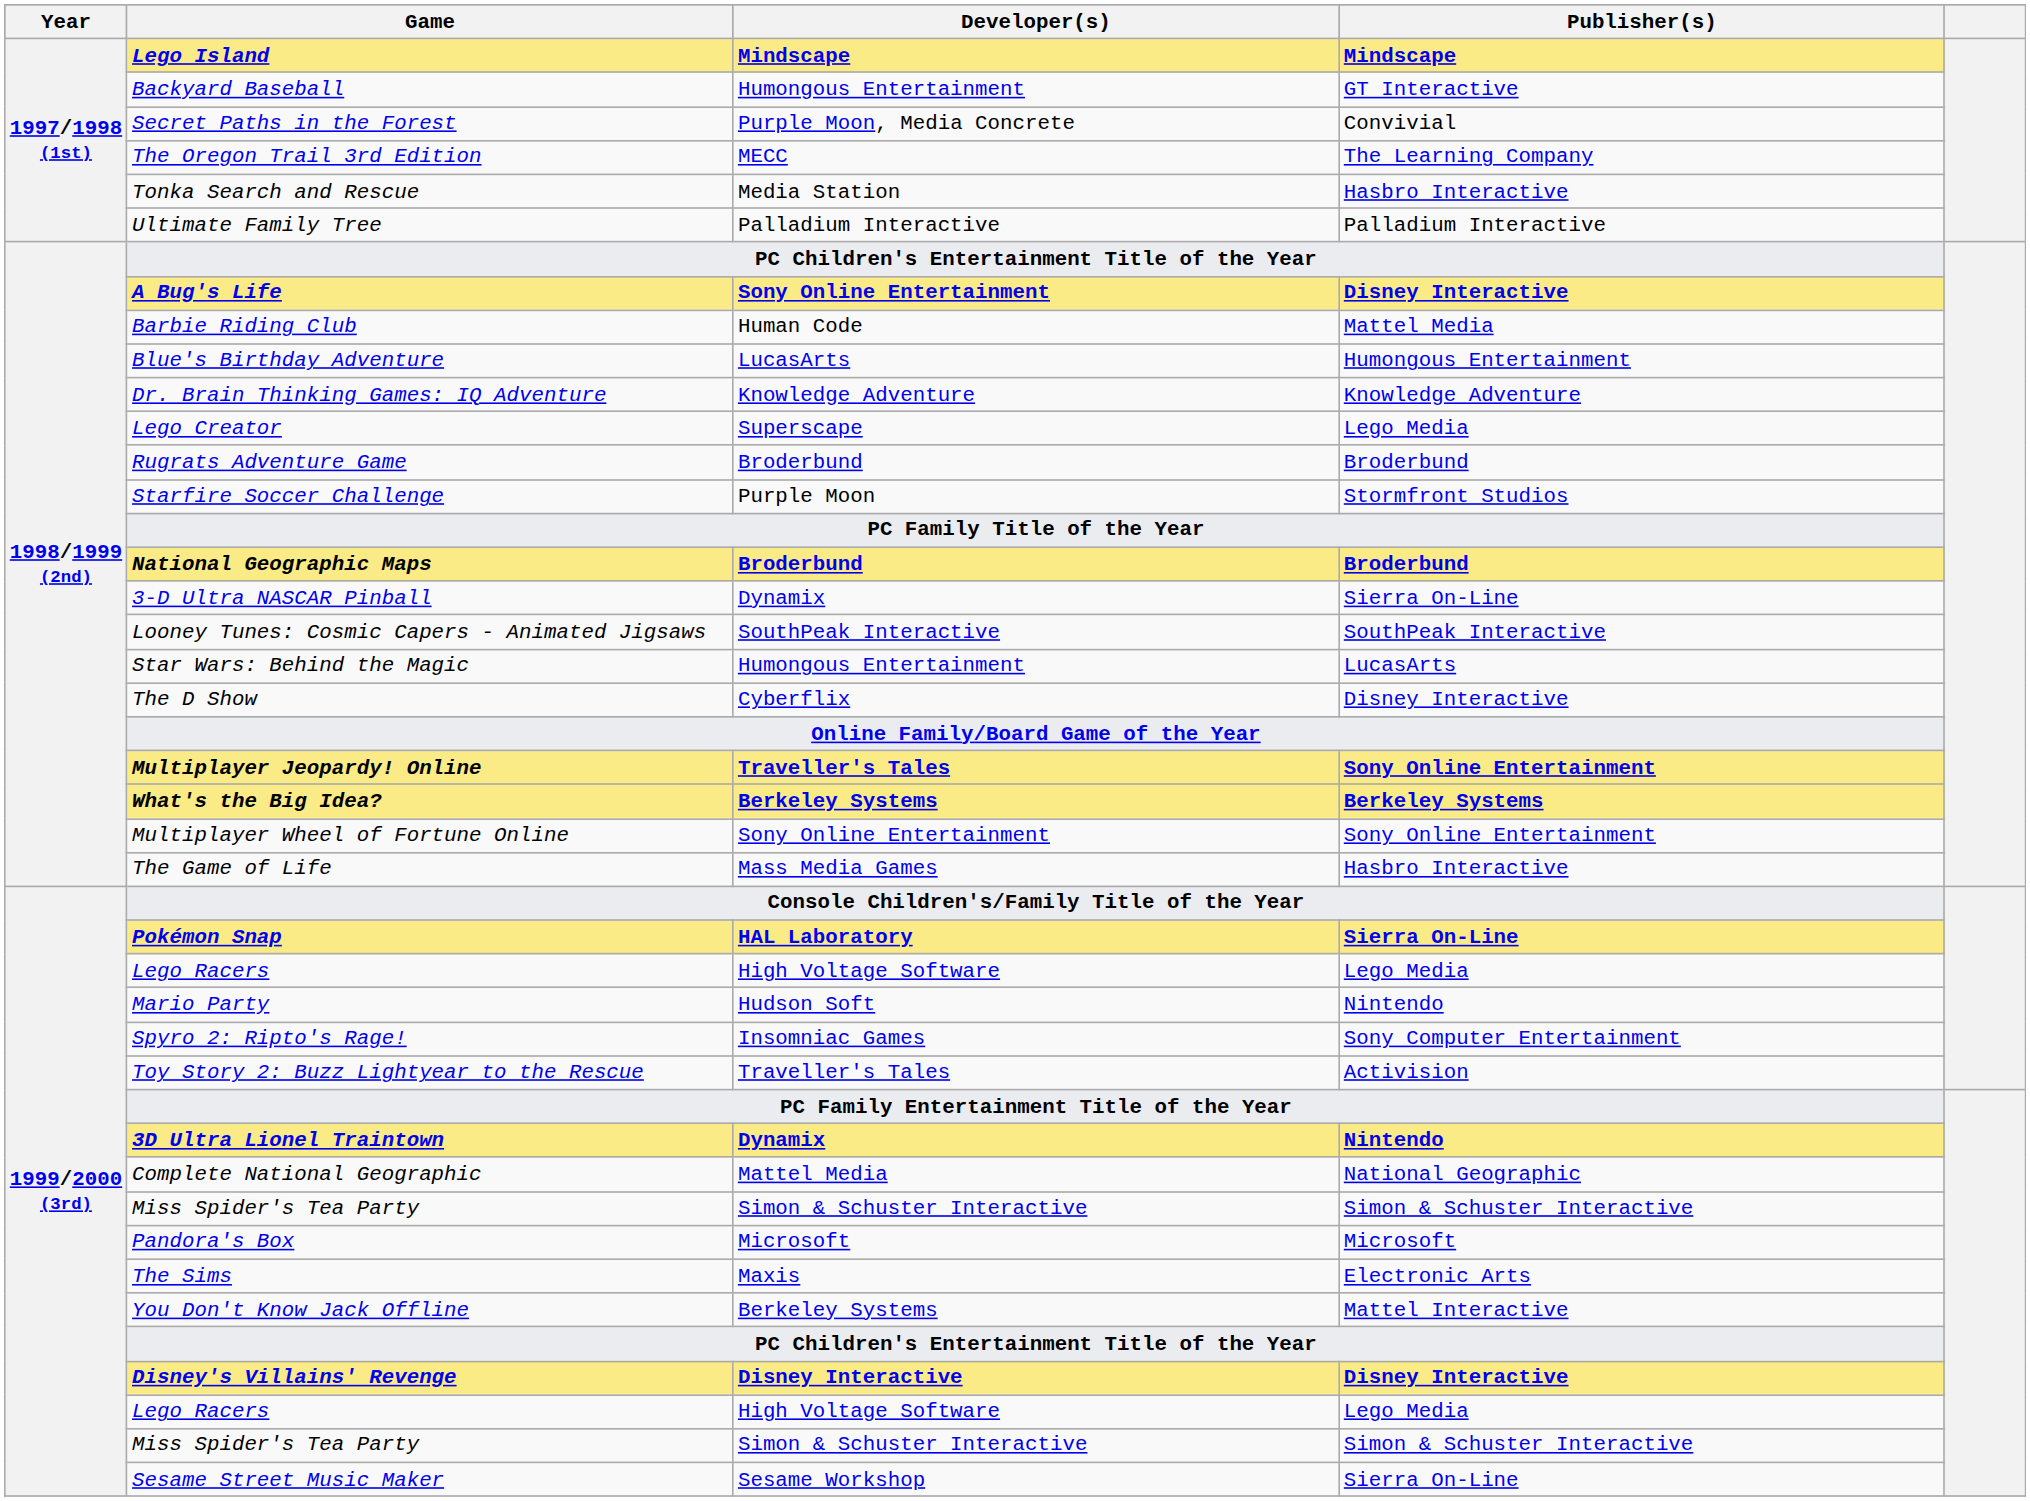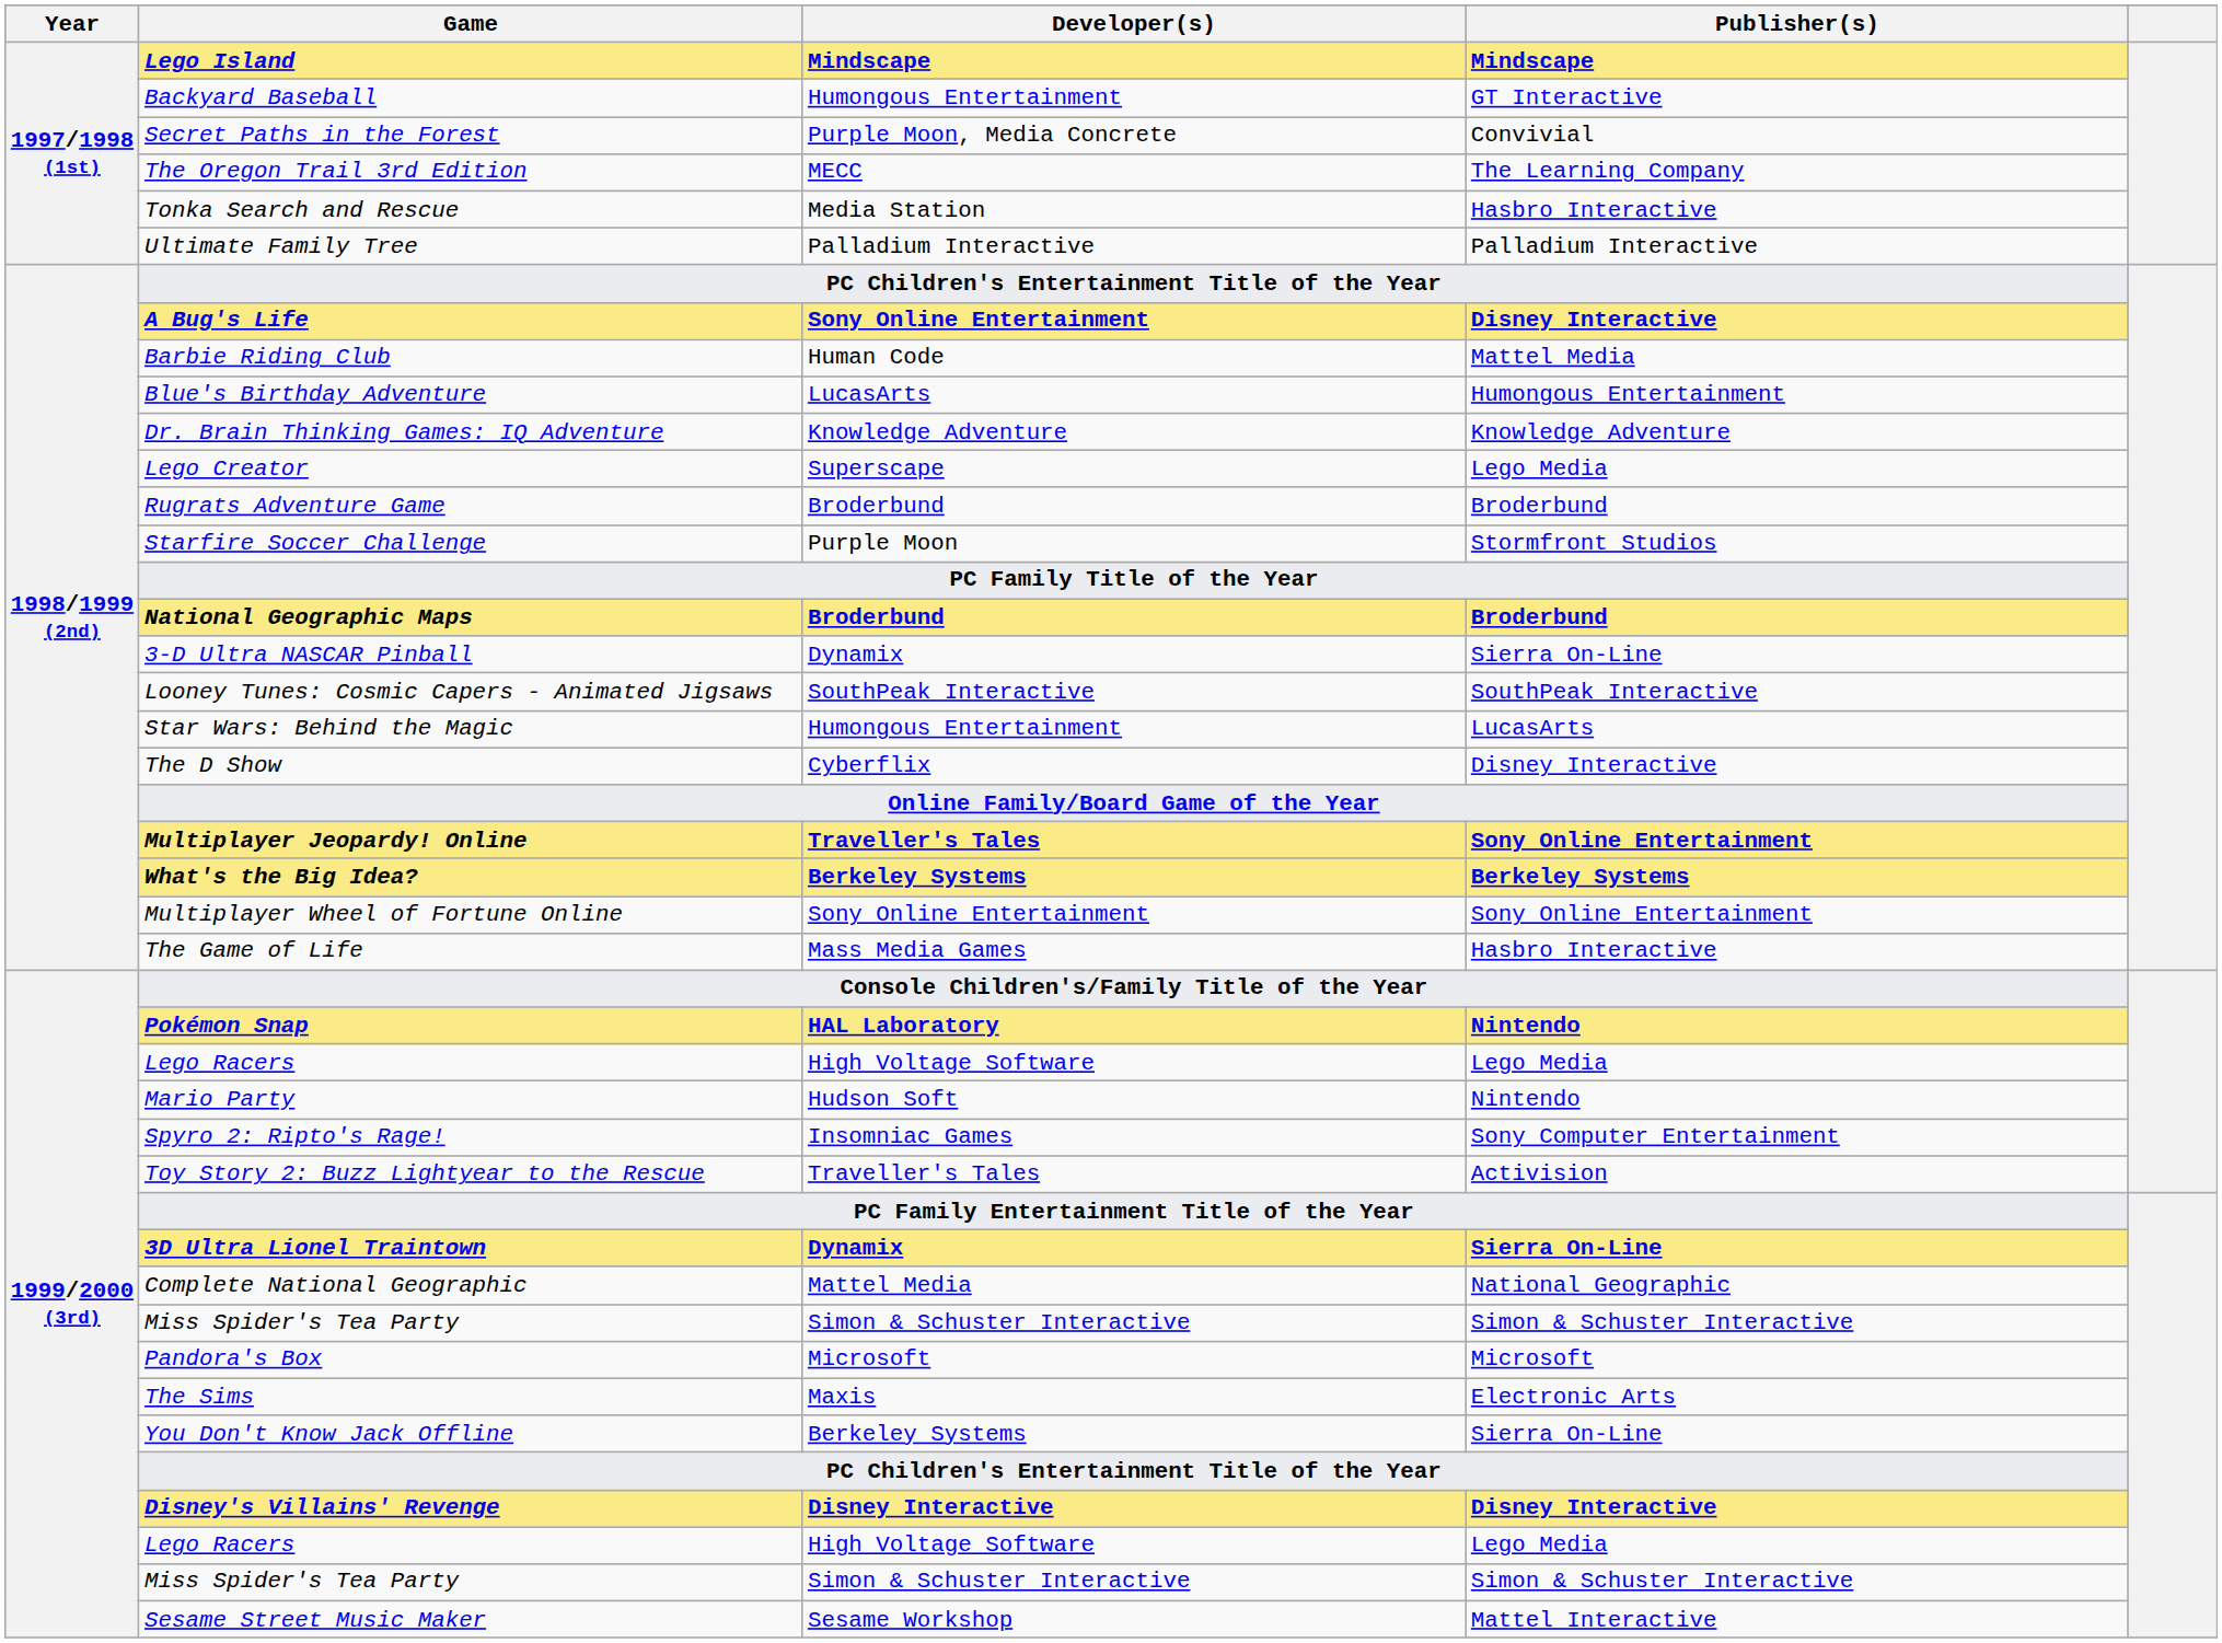Pokémon Snap | Publisher(s): Sierra On-Line -> Nintendo
3D Ultra Lionel Traintown | Publisher(s): Nintendo -> Sierra On-Line
You Don't Know Jack Offline | Publisher(s): Mattel Interactive -> Sierra On-Line
Sesame Street Music Maker | Publisher(s): Sierra On-Line -> Mattel Interactive
